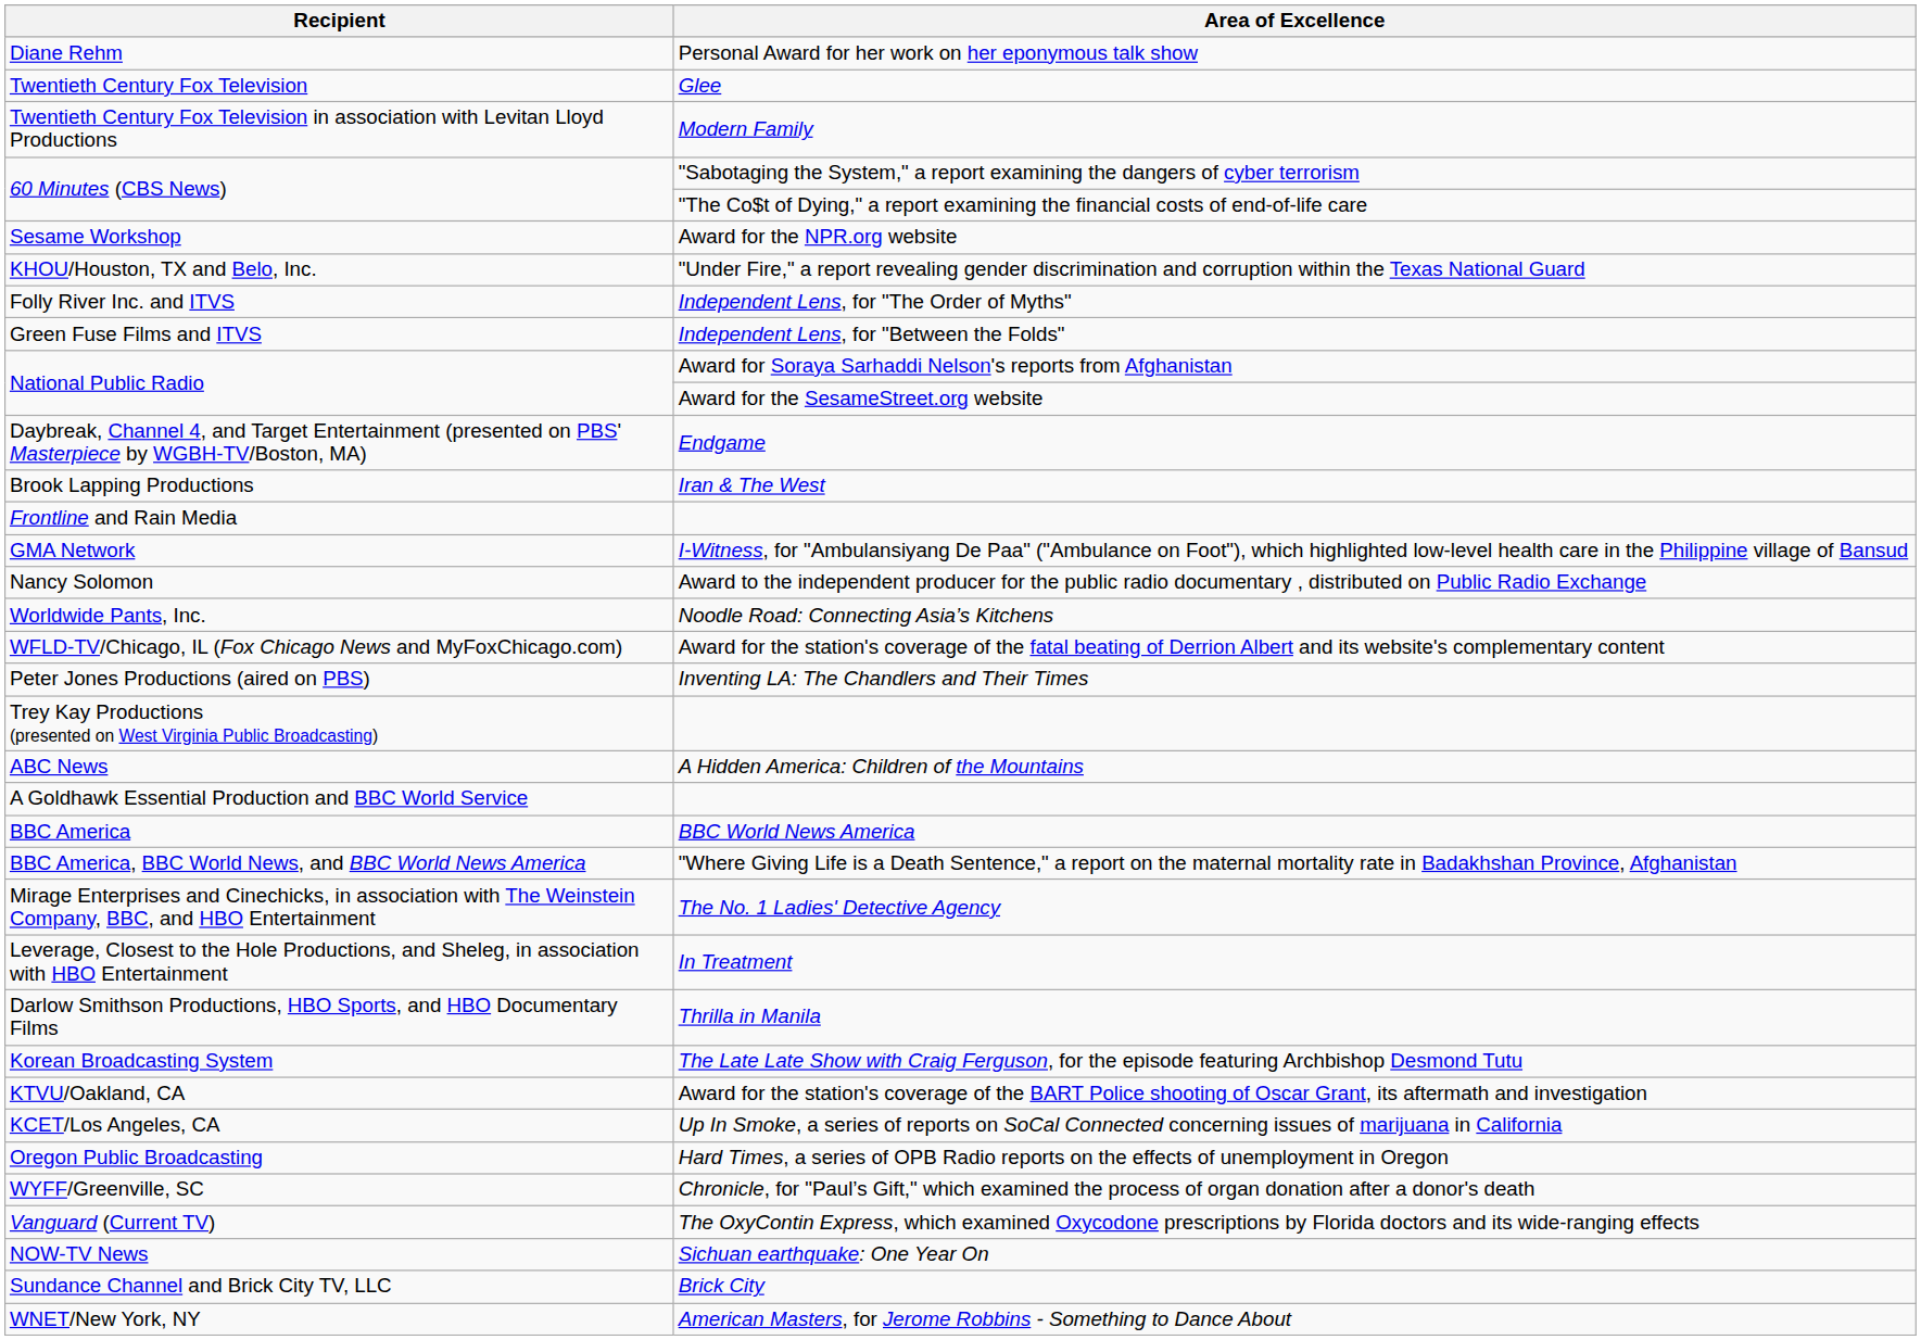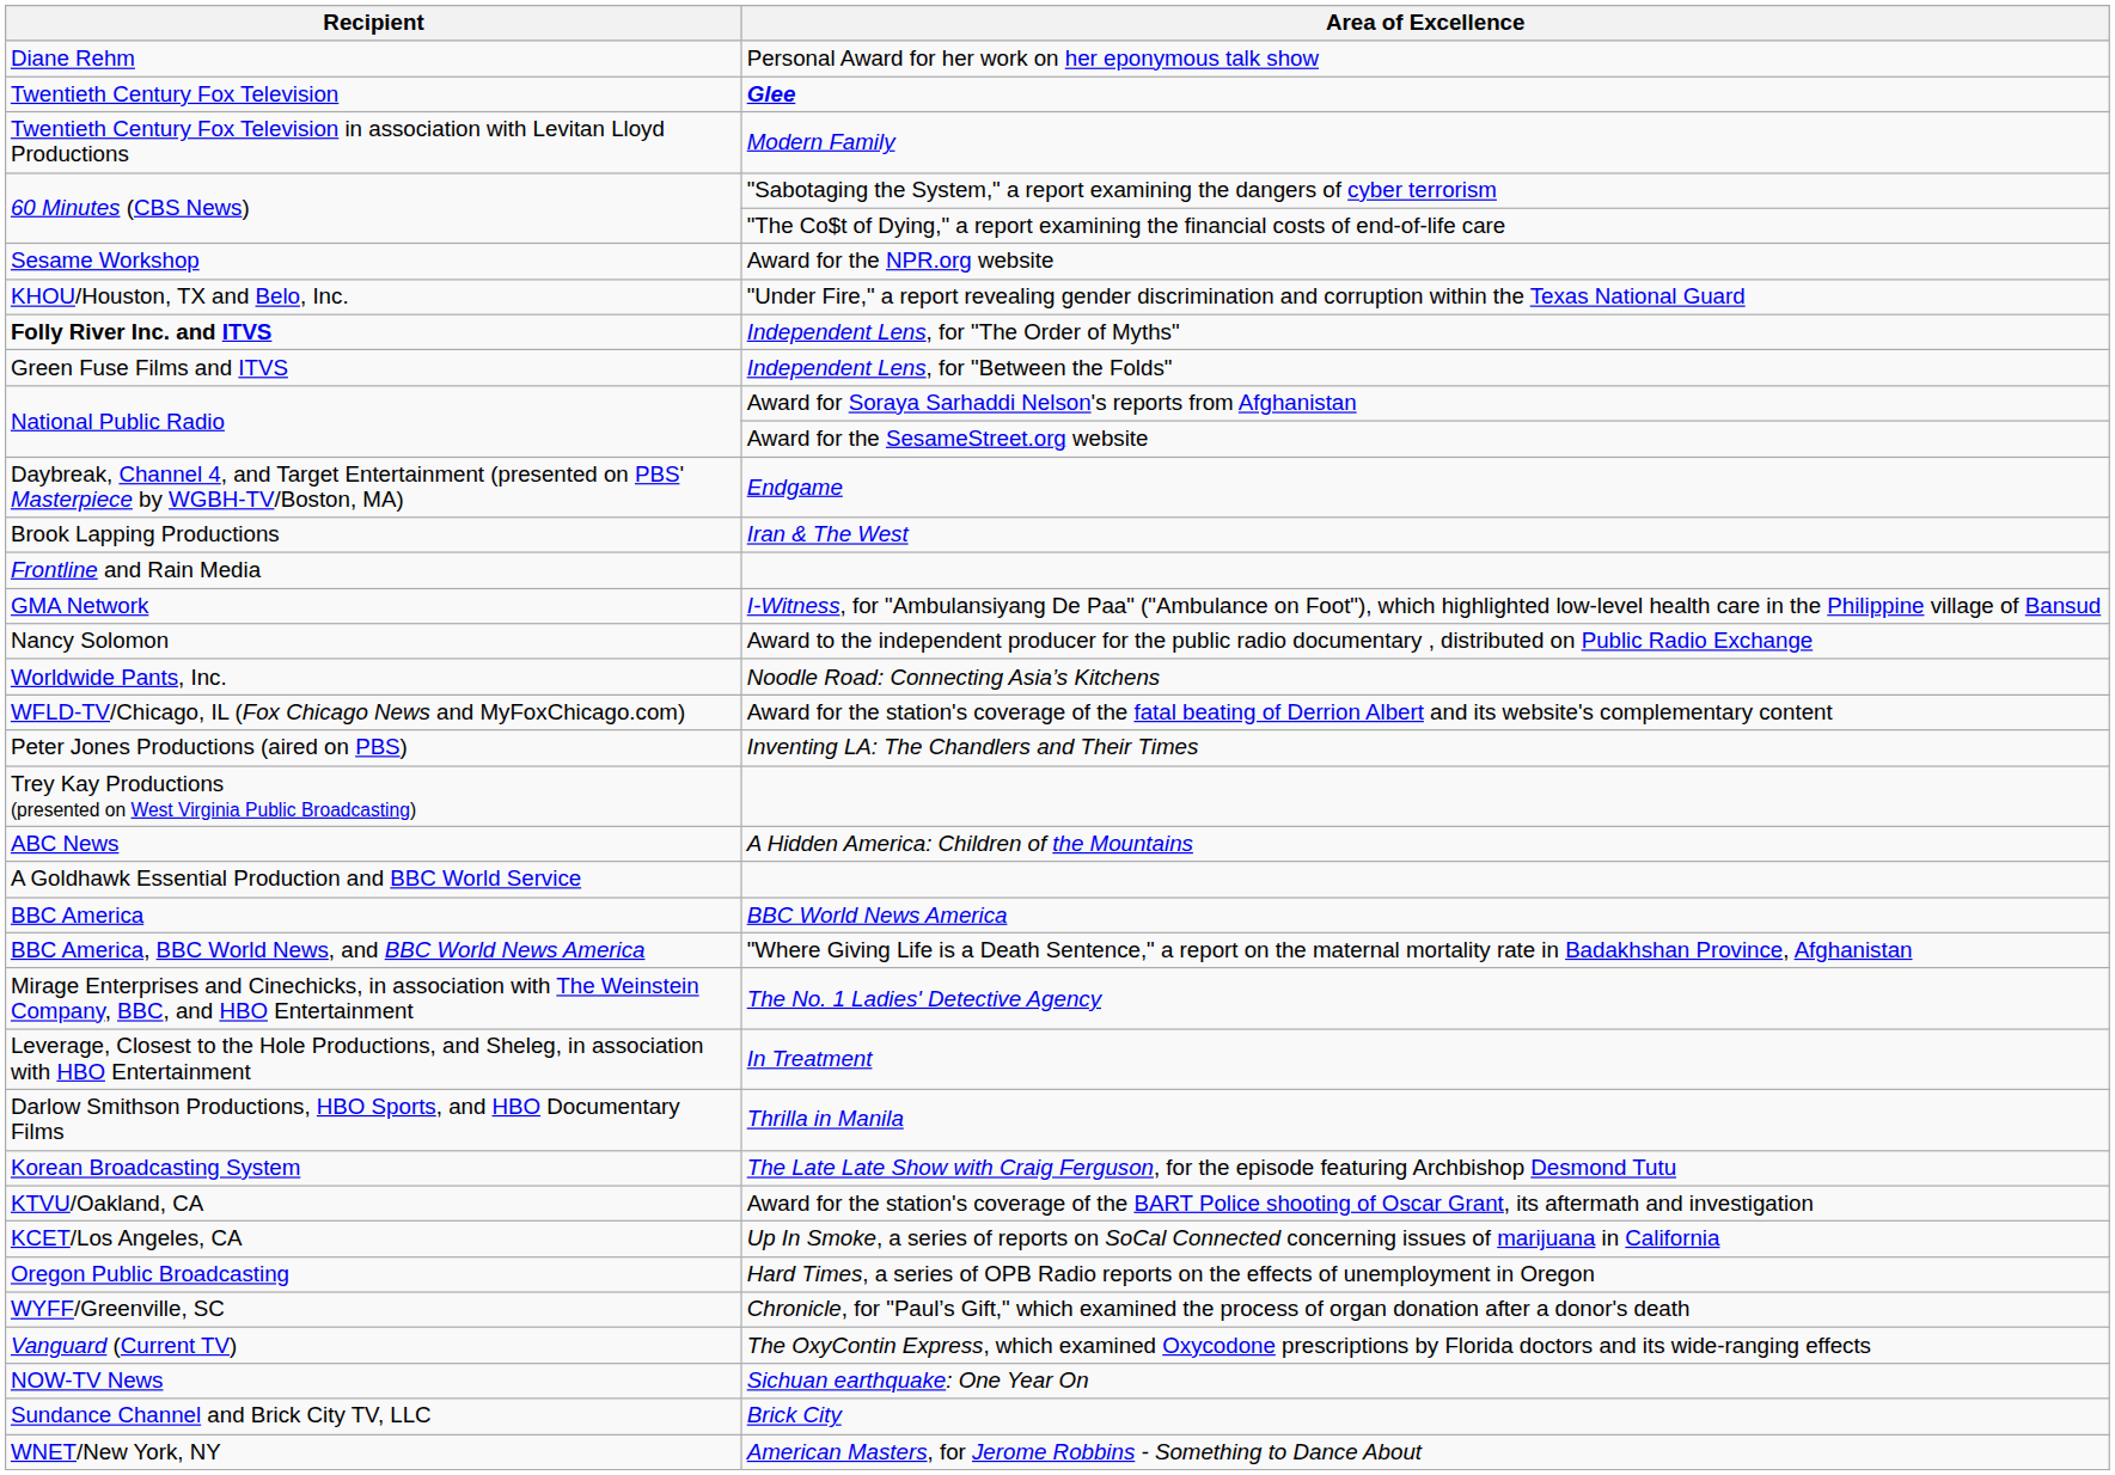row 3 | Area of Excellence: normal -> bold
row 9 | Recipient: normal -> bold
